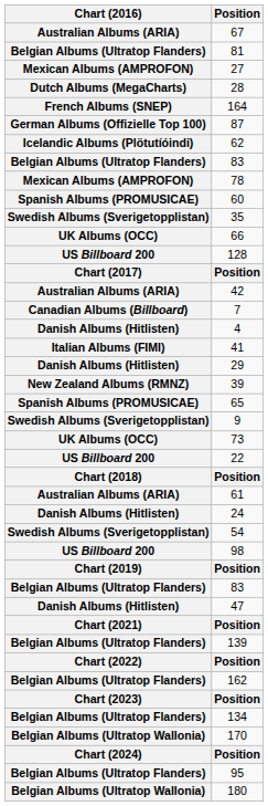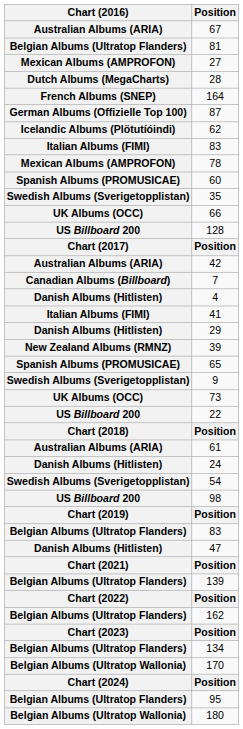row 9 | Chart (2016): Belgian Albums (Ultratop Flanders) -> Italian Albums (FIMI)
